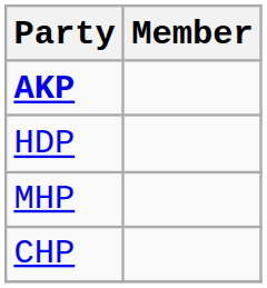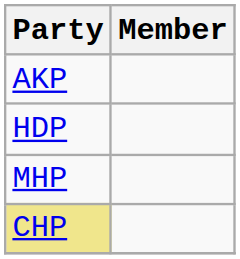AKP | Party: bold -> normal
CHP | Party: no background -> khaki background
